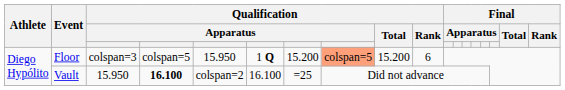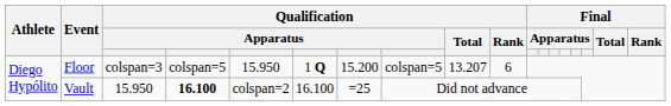Floor | column 8: lightsalmon background -> no background
Floor | Qualification / Total: 15.200 -> 13.207
